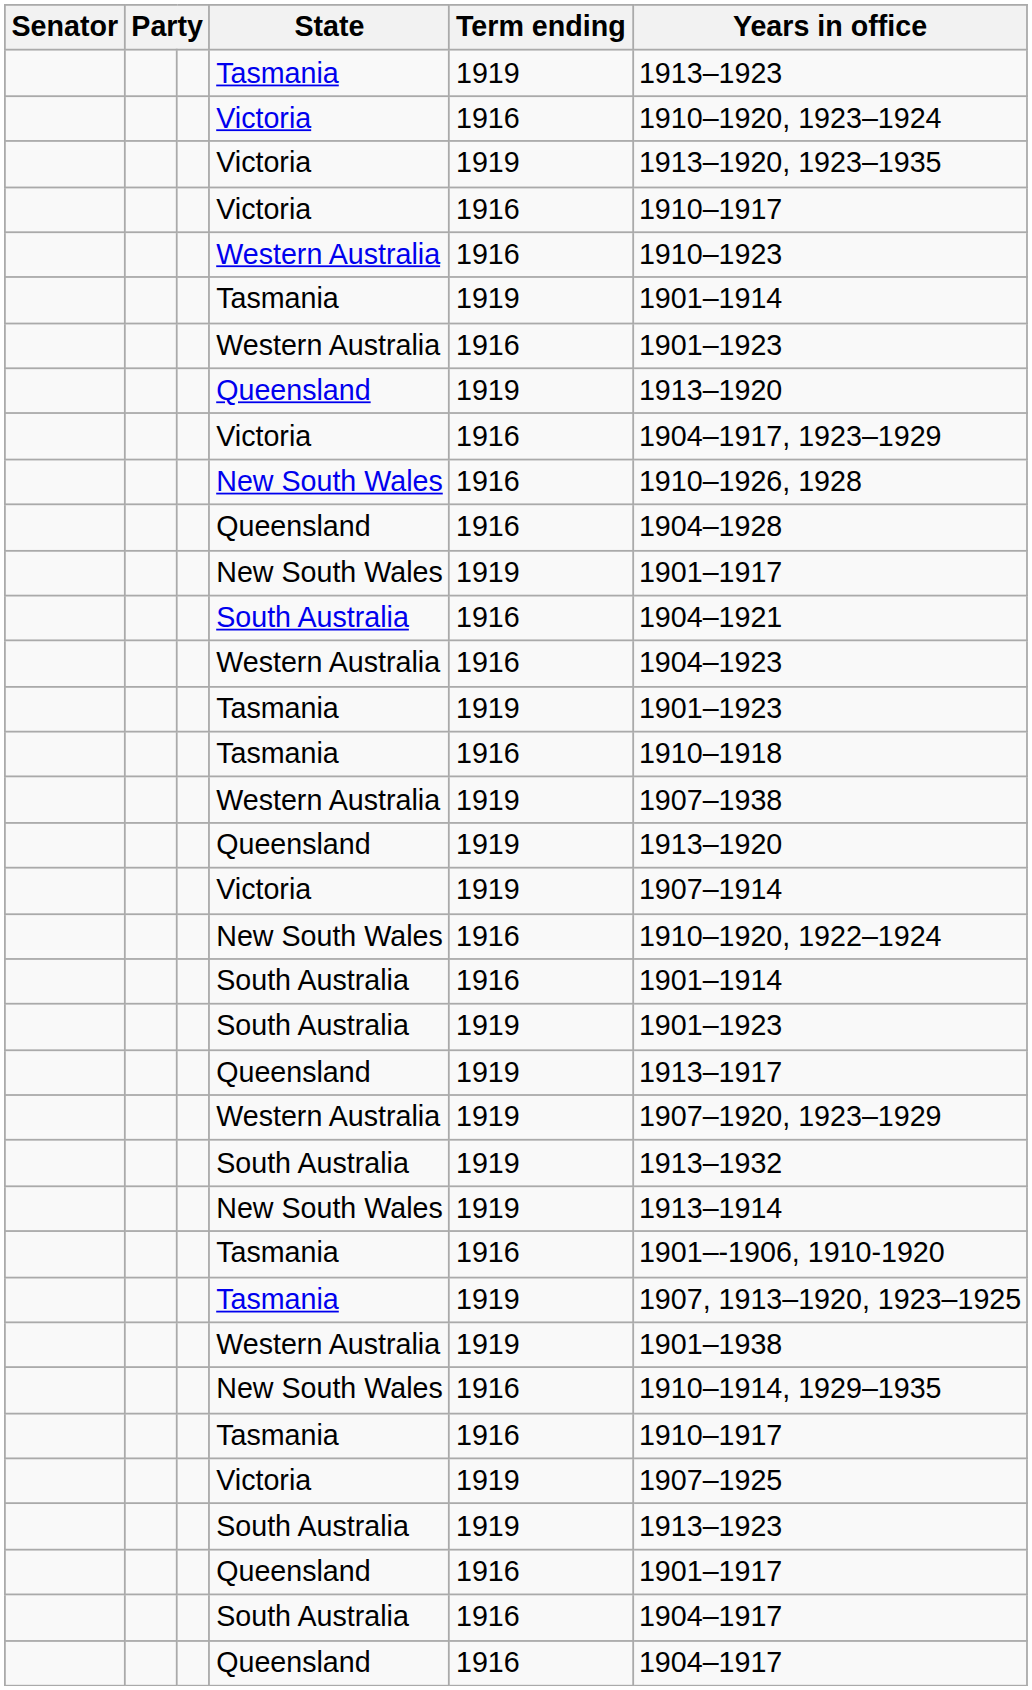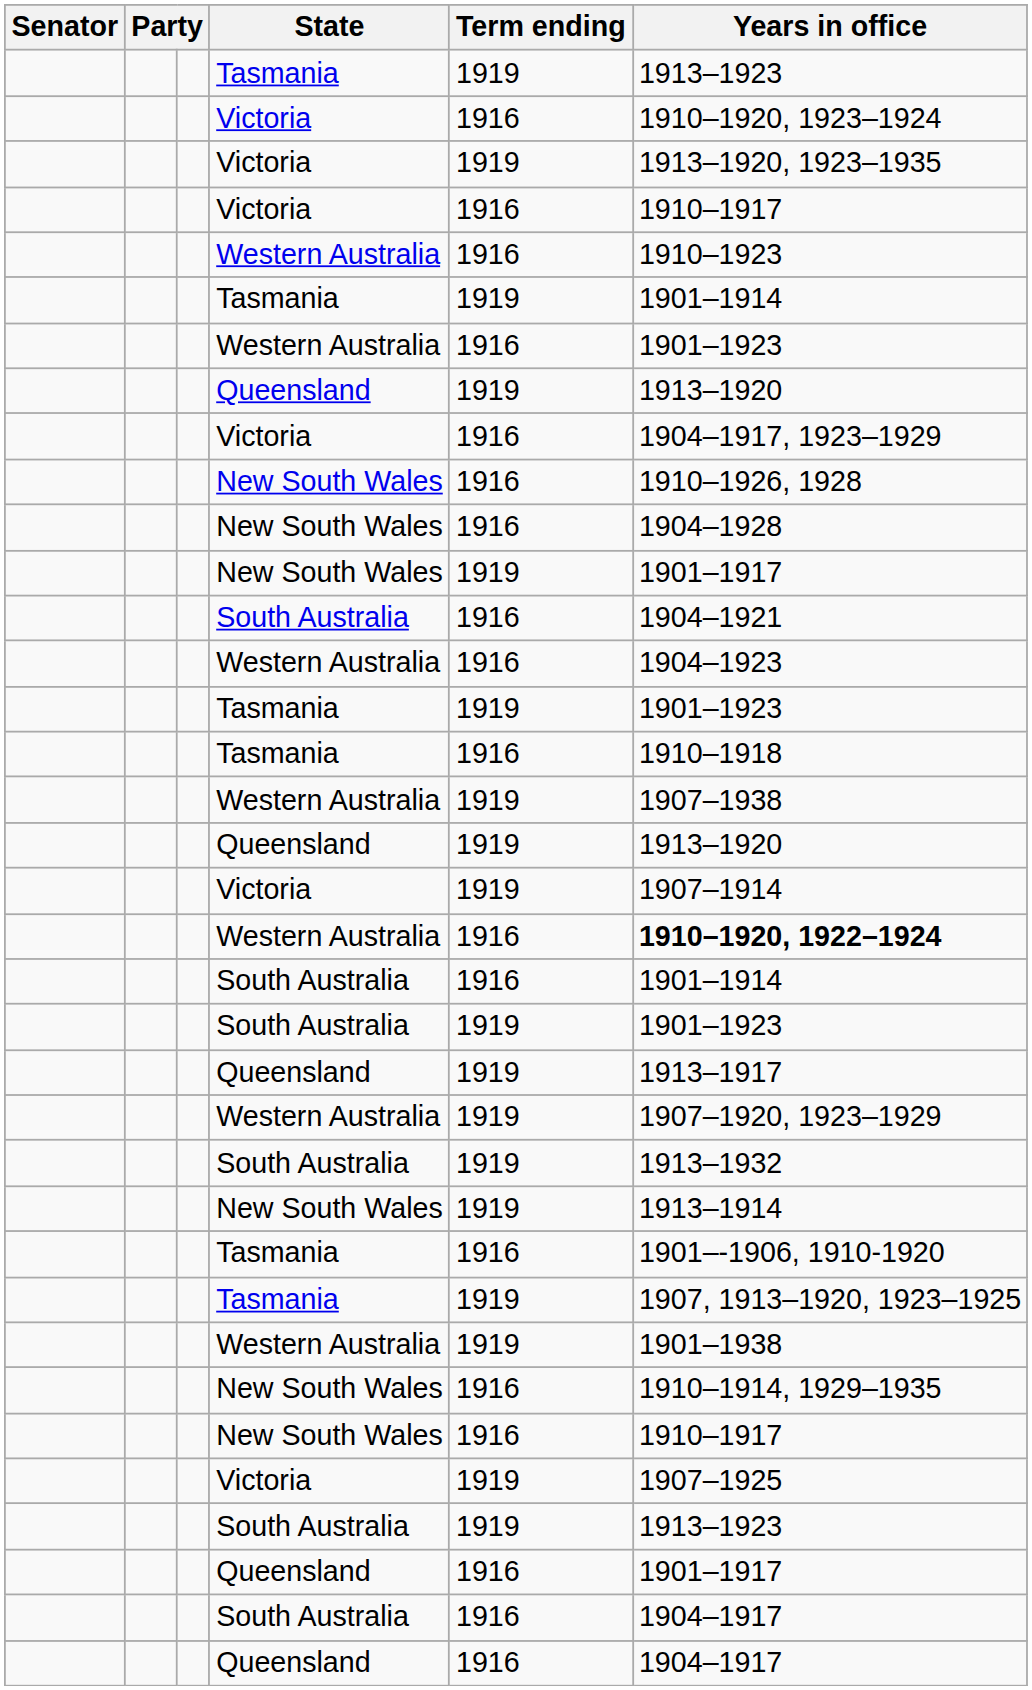row 12 | State: Queensland -> New South Wales
row 21 | State: New South Wales -> Western Australia
row 21 | Years in office: normal -> bold
row 32 | State: Tasmania -> New South Wales
